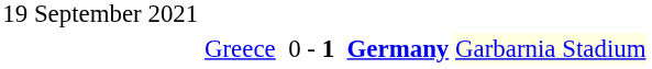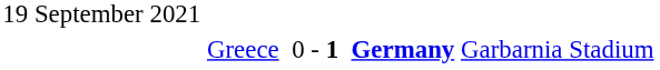Greece | column 5: lightyellow background -> no background
